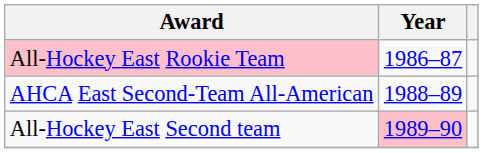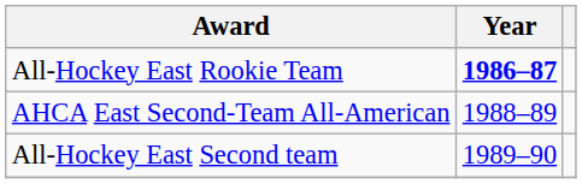row 2 | Award: pink background -> no background
row 2 | Year: normal -> bold
row 4 | Year: pink background -> no background
